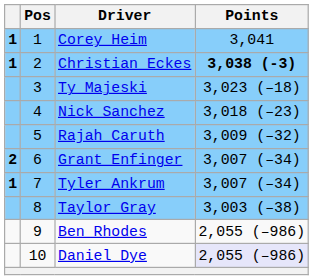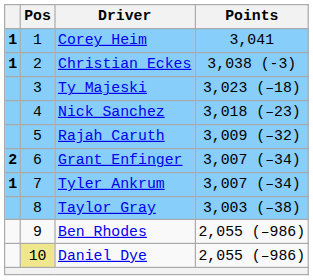Christian Eckes | Points: bold -> normal
Daniel Dye | Pos: no background -> khaki background
Daniel Dye | Points: lavender background -> no background
